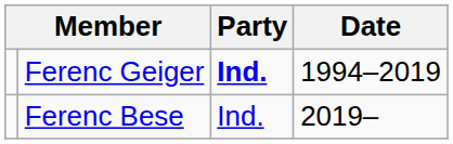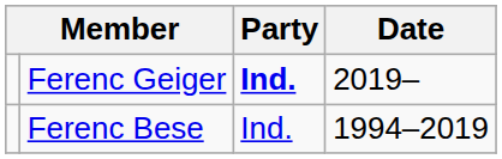Ferenc Geiger | Date: 1994–2019 -> 2019–
Ferenc Bese | Date: 2019– -> 1994–2019
